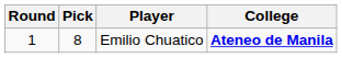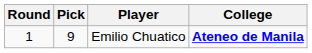Emilio Chuatico | Pick: 8 -> 9
